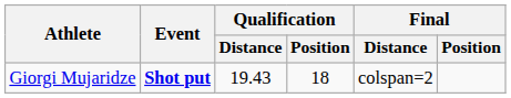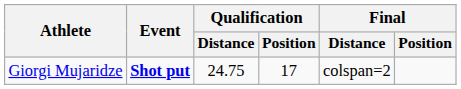Giorgi Mujaridze | Qualification / Distance: 19.43 -> 24.75
Giorgi Mujaridze | Qualification / Position: 18 -> 17
